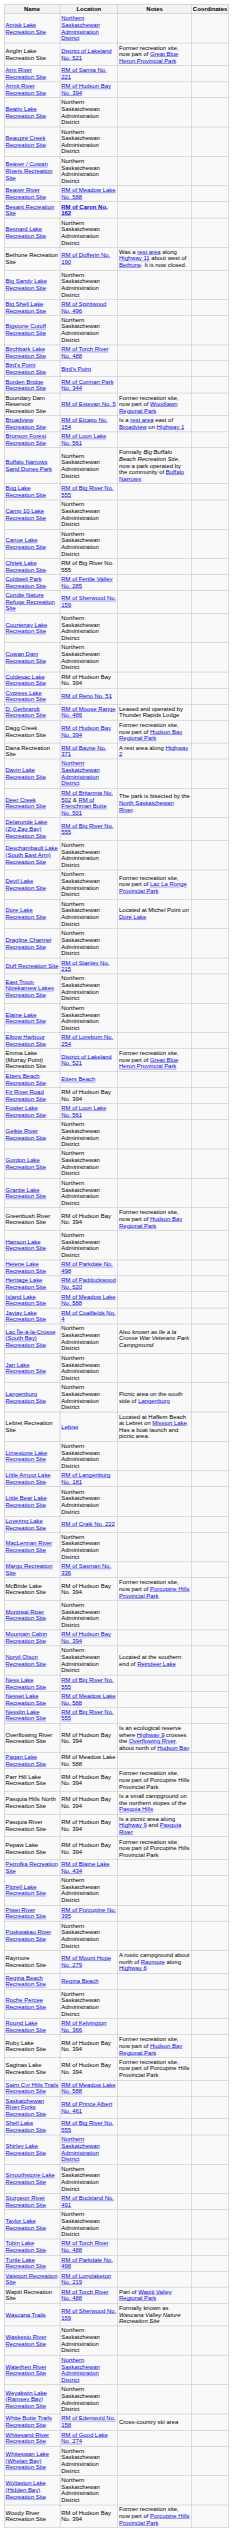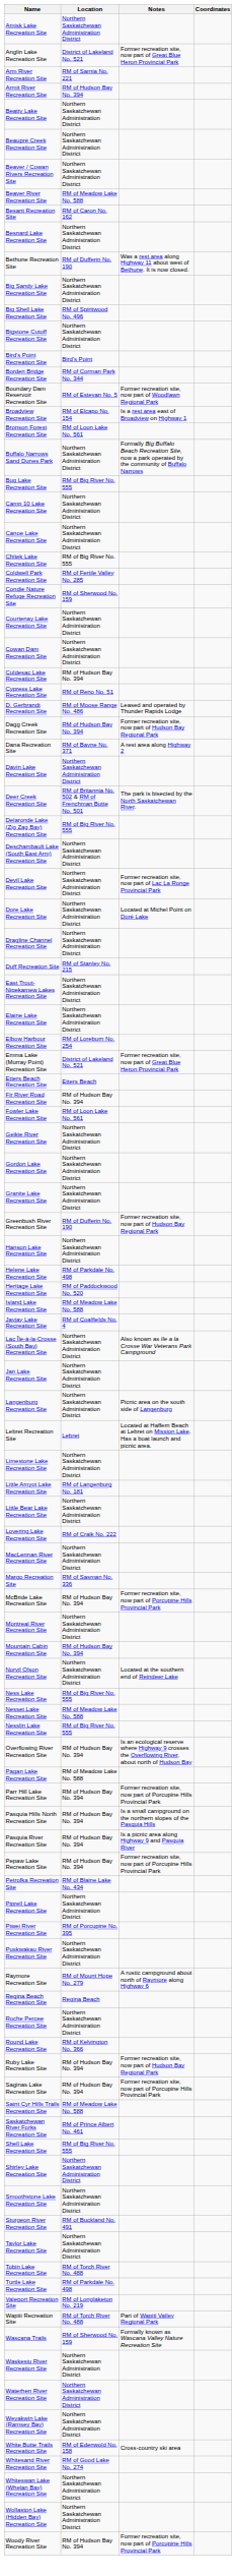Besant Recreation Site | Location: bold -> normal
- row: Birchbark Lake Recreation Site | RM of Torch River No. 488
Greenbush River Recreation Site | Location: RM of Hudson Bay No. 394 -> RM of Dufferin No. 190
